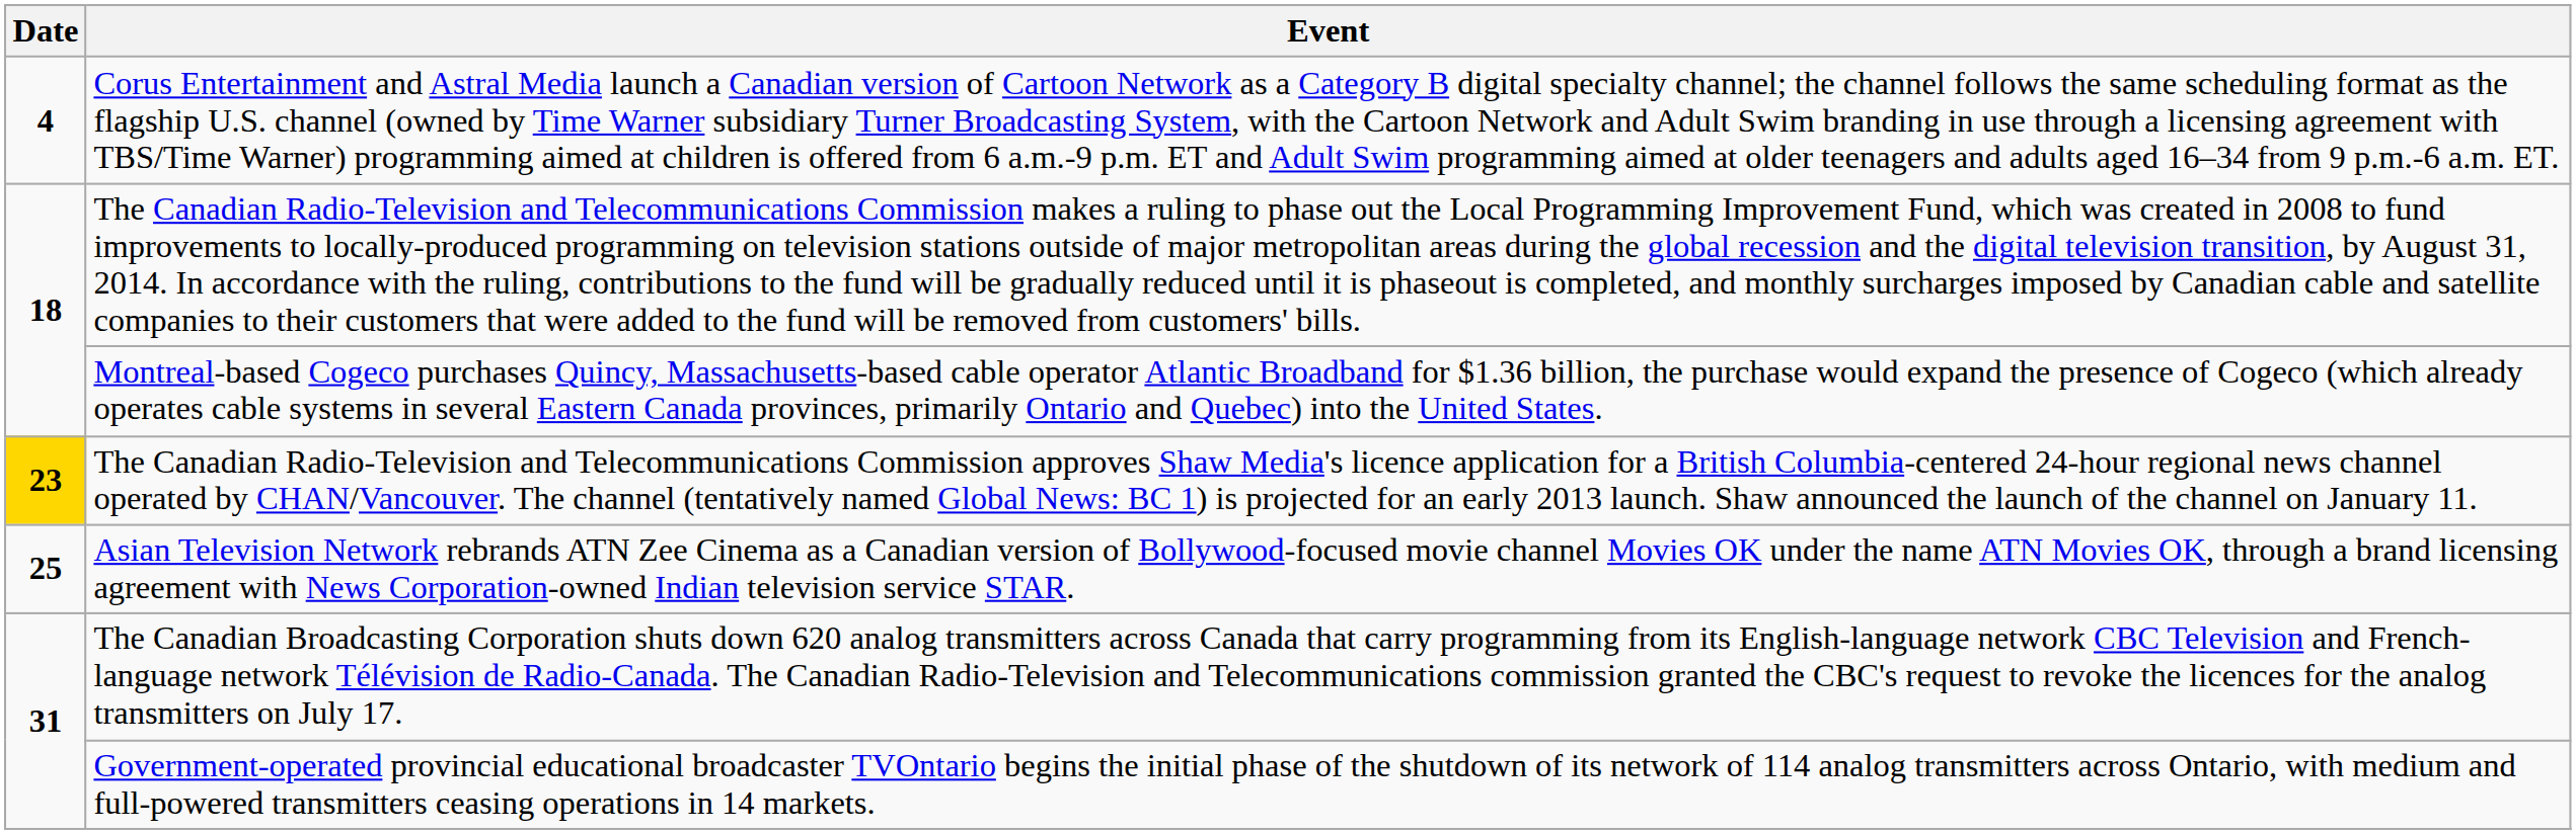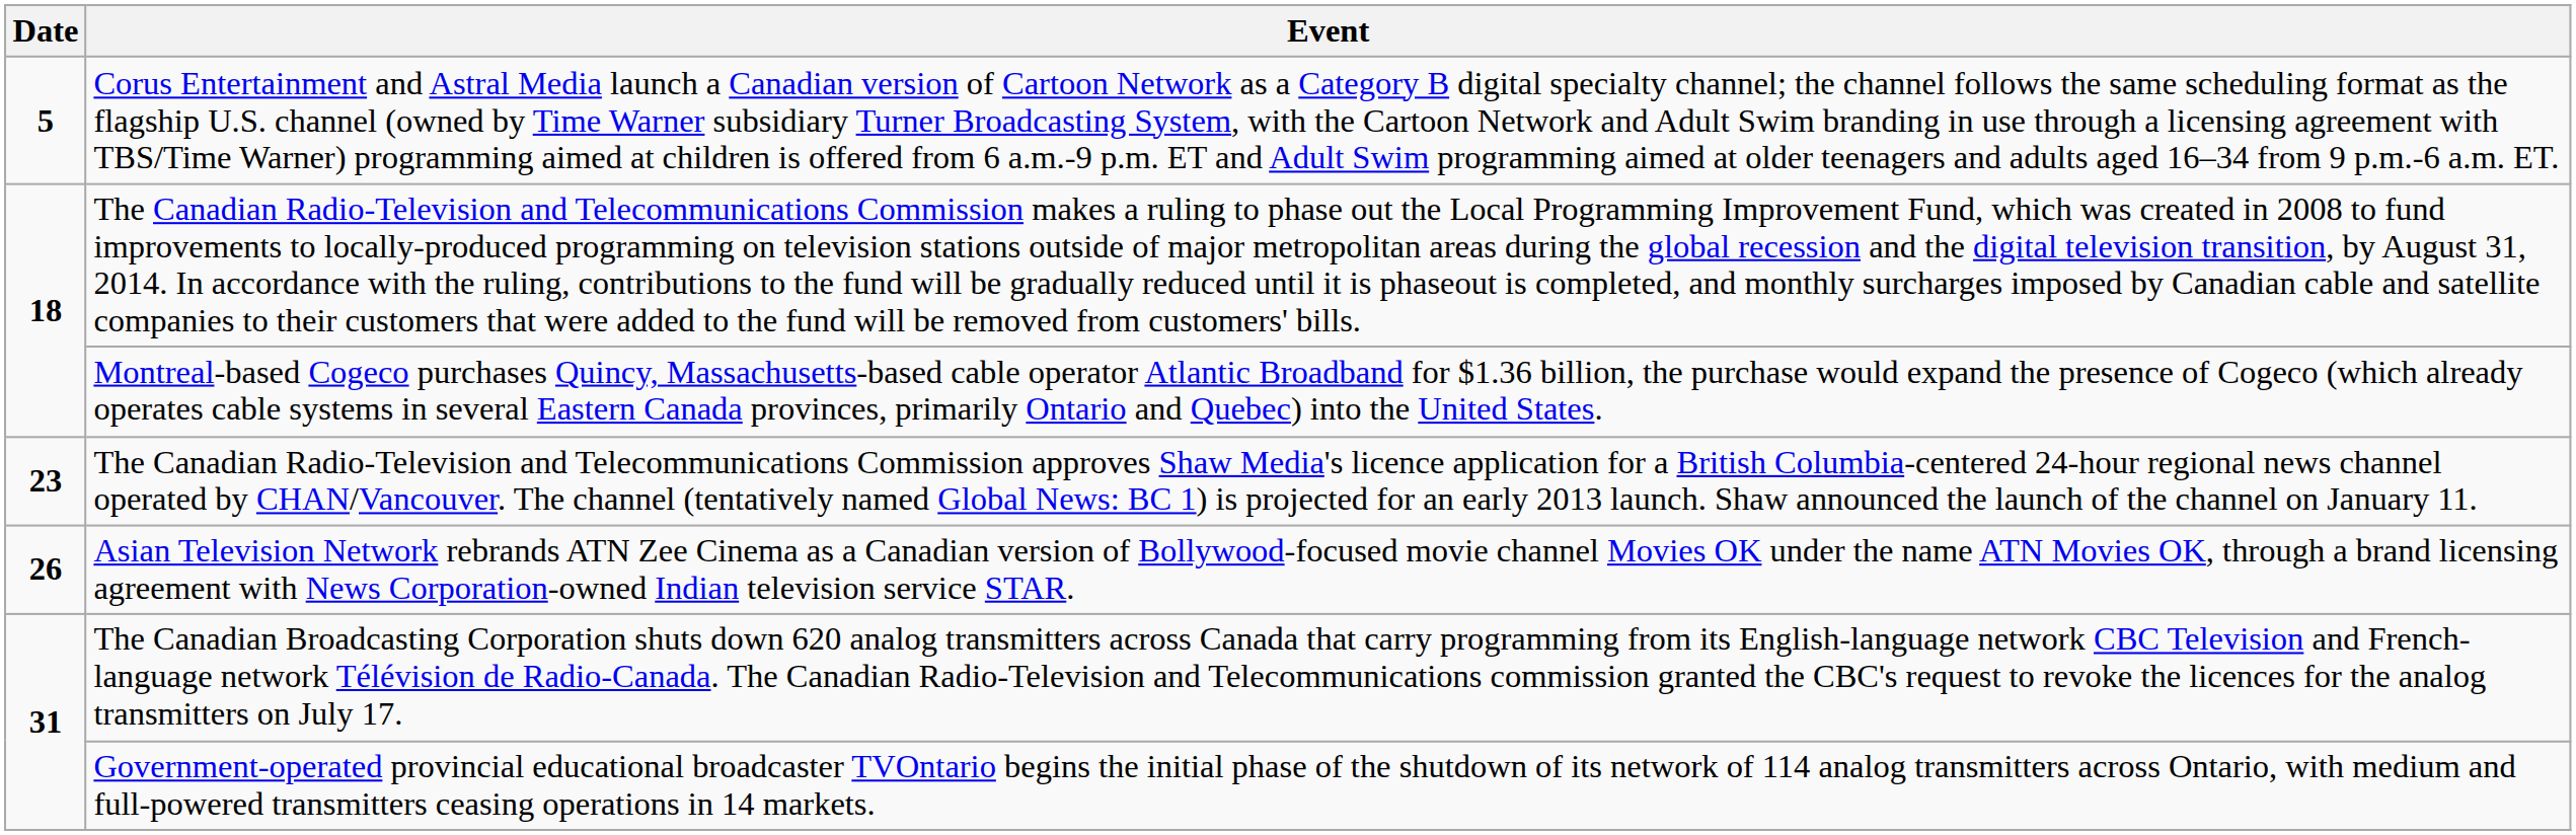row 2 | Date: 4 -> 5
row 5 | Date: gold background -> no background
row 6 | Date: 25 -> 26
